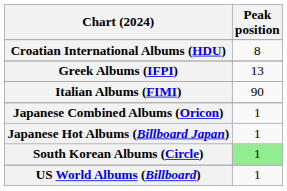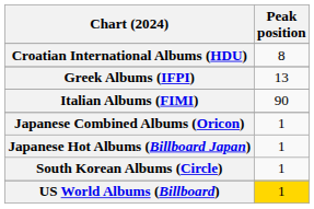South Korean Albums (Circle) | Peak position: lightgreen background -> no background
US World Albums (Billboard) | Peak position: no background -> gold background
